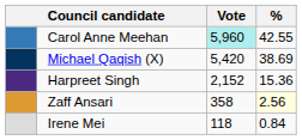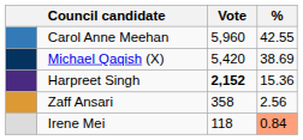Carol Anne Meehan | Vote: paleturquoise background -> no background
Harpreet Singh | Vote: normal -> bold
Zaff Ansari | %: lightyellow background -> no background
Irene Mei | %: no background -> lightsalmon background
